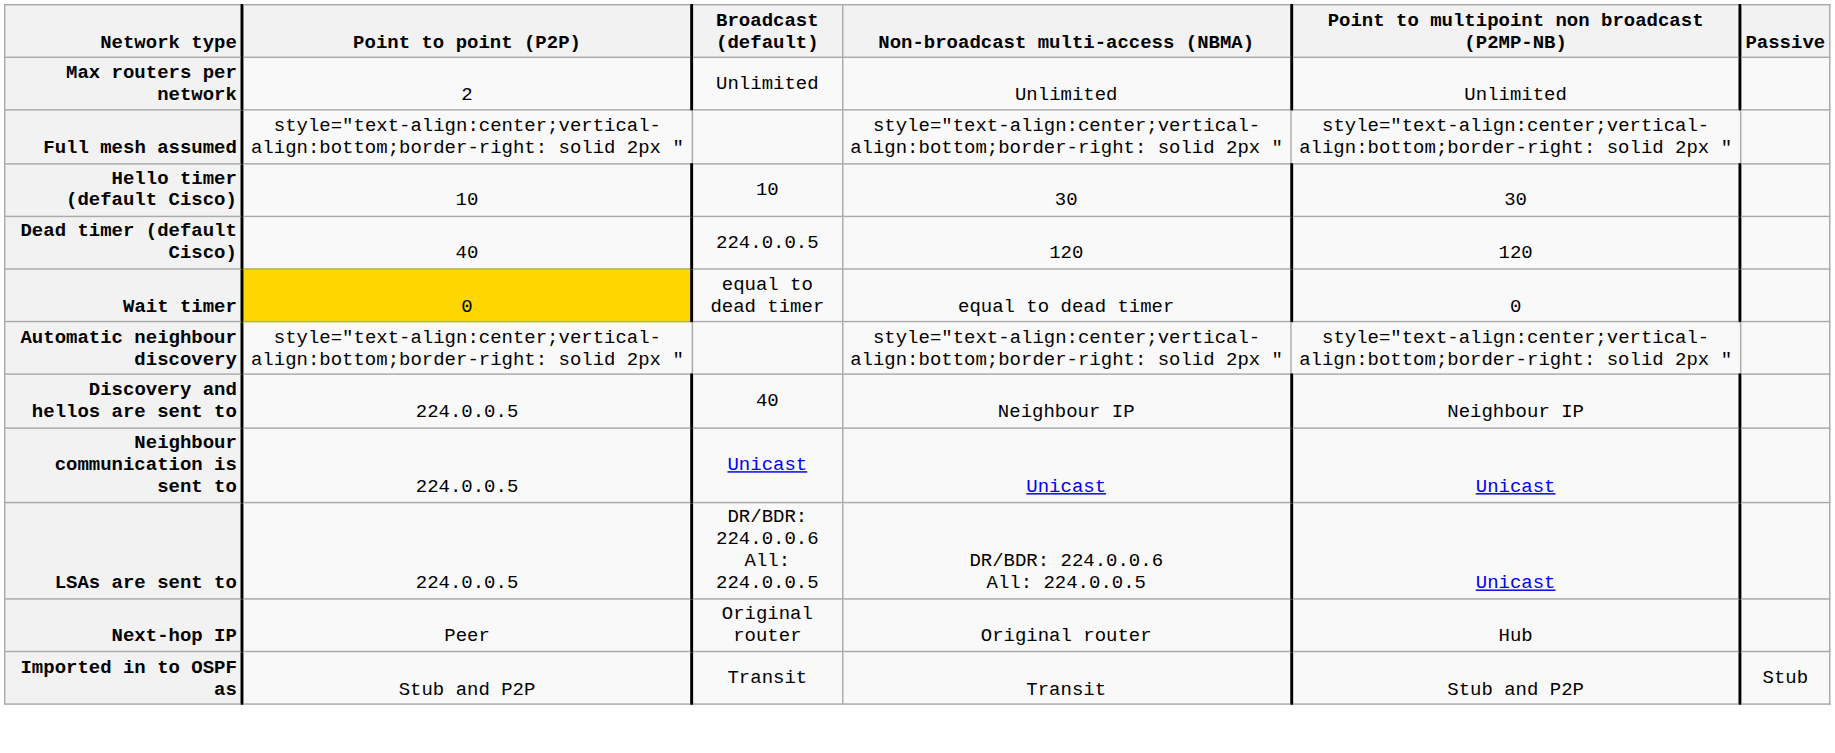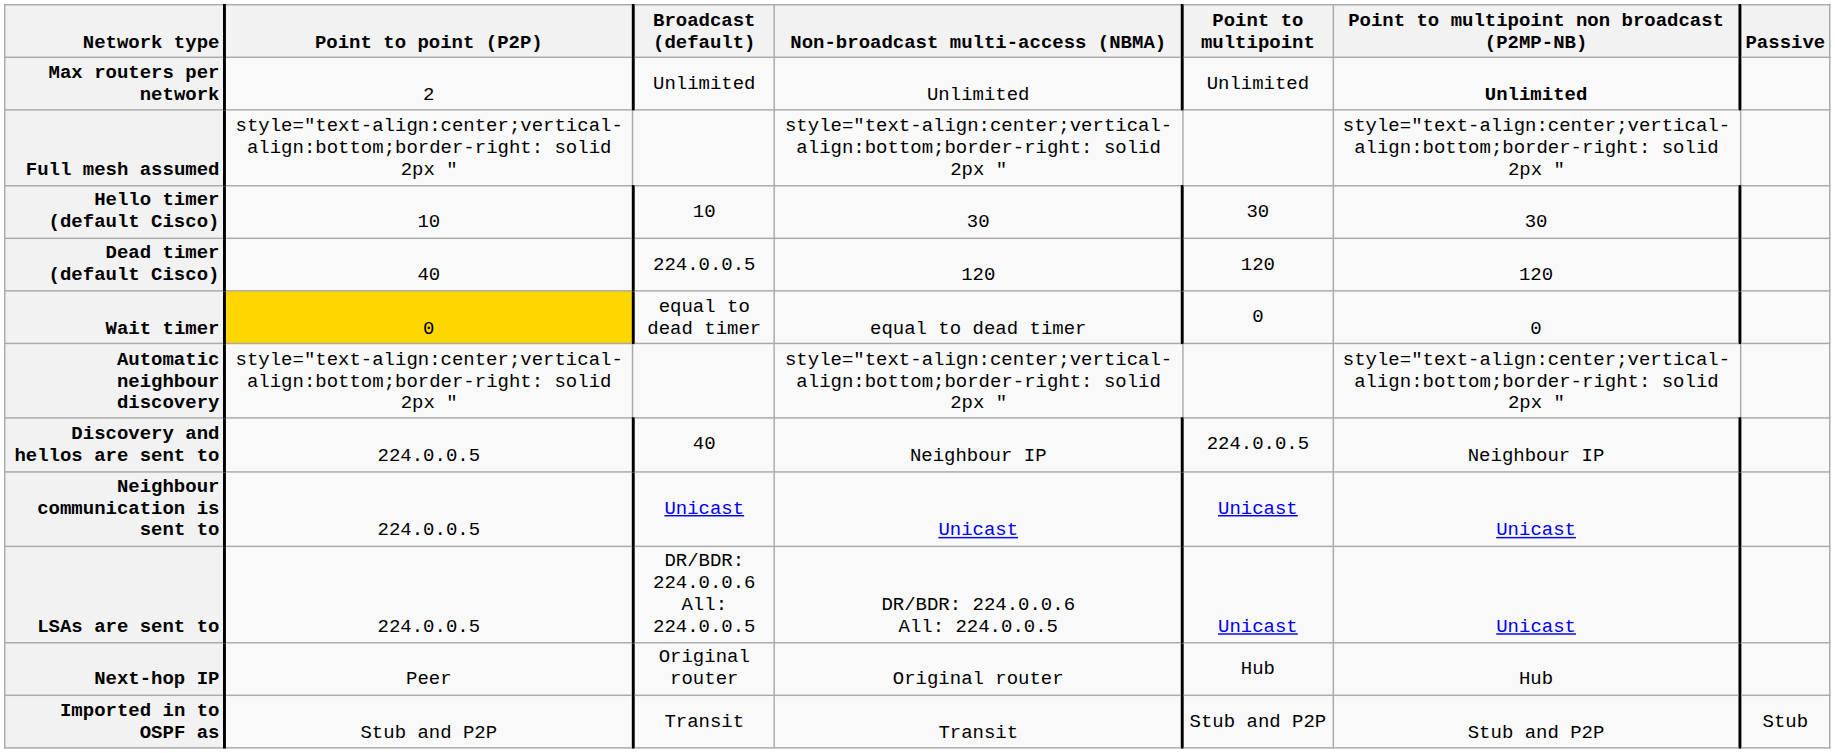+ column: Point to multipoint | Unlimited | 30 | 120 | 0 | 224.0.0.5 | Unicast | Unicast | Hub | Stub and P2P
Max routers per network | Point to multipoint non broadcast (P2MP-NB): normal -> bold
